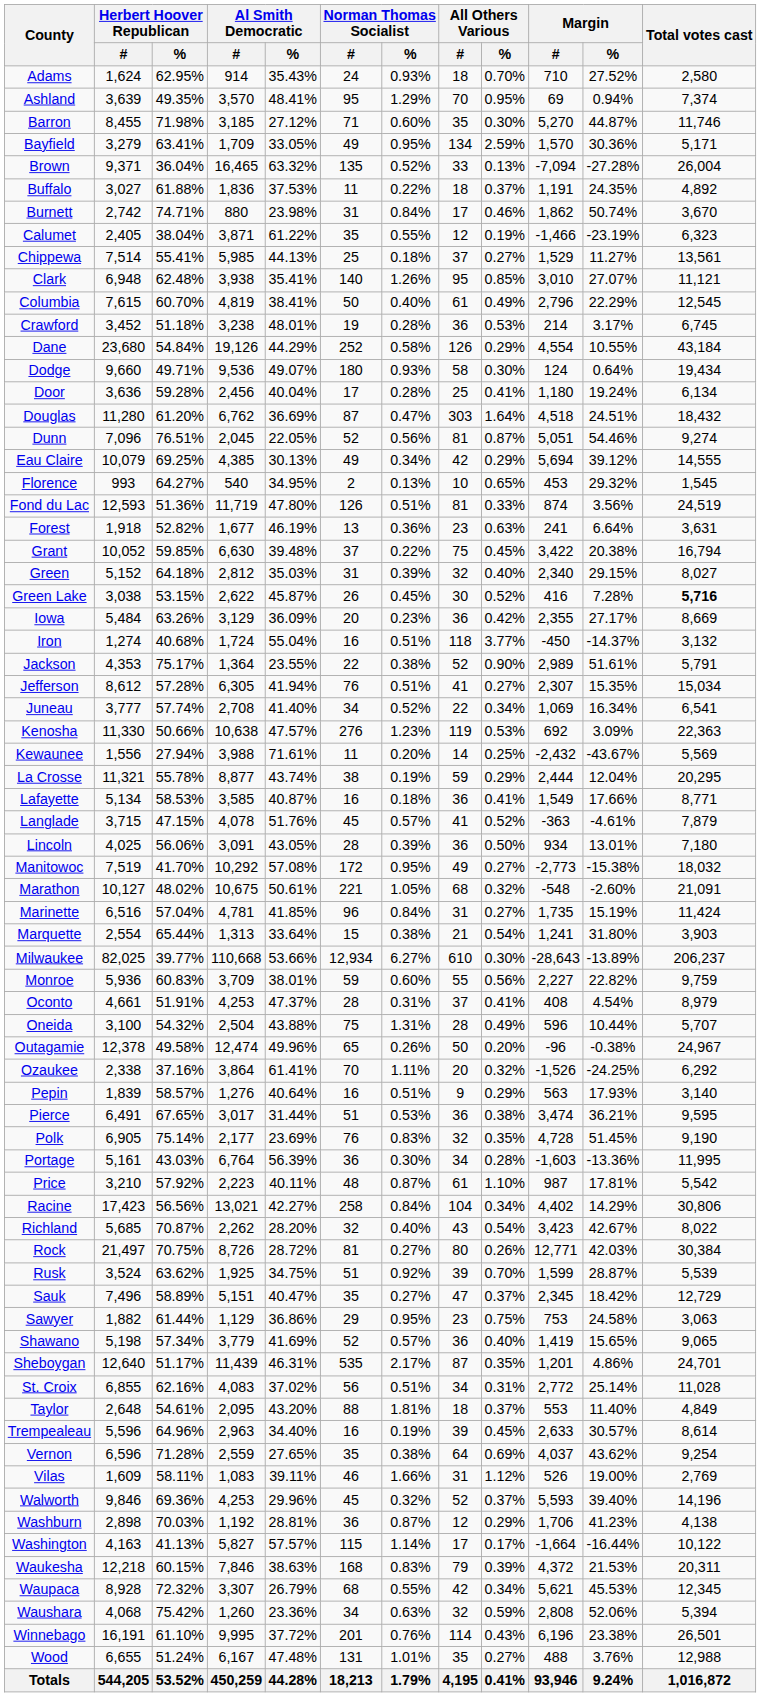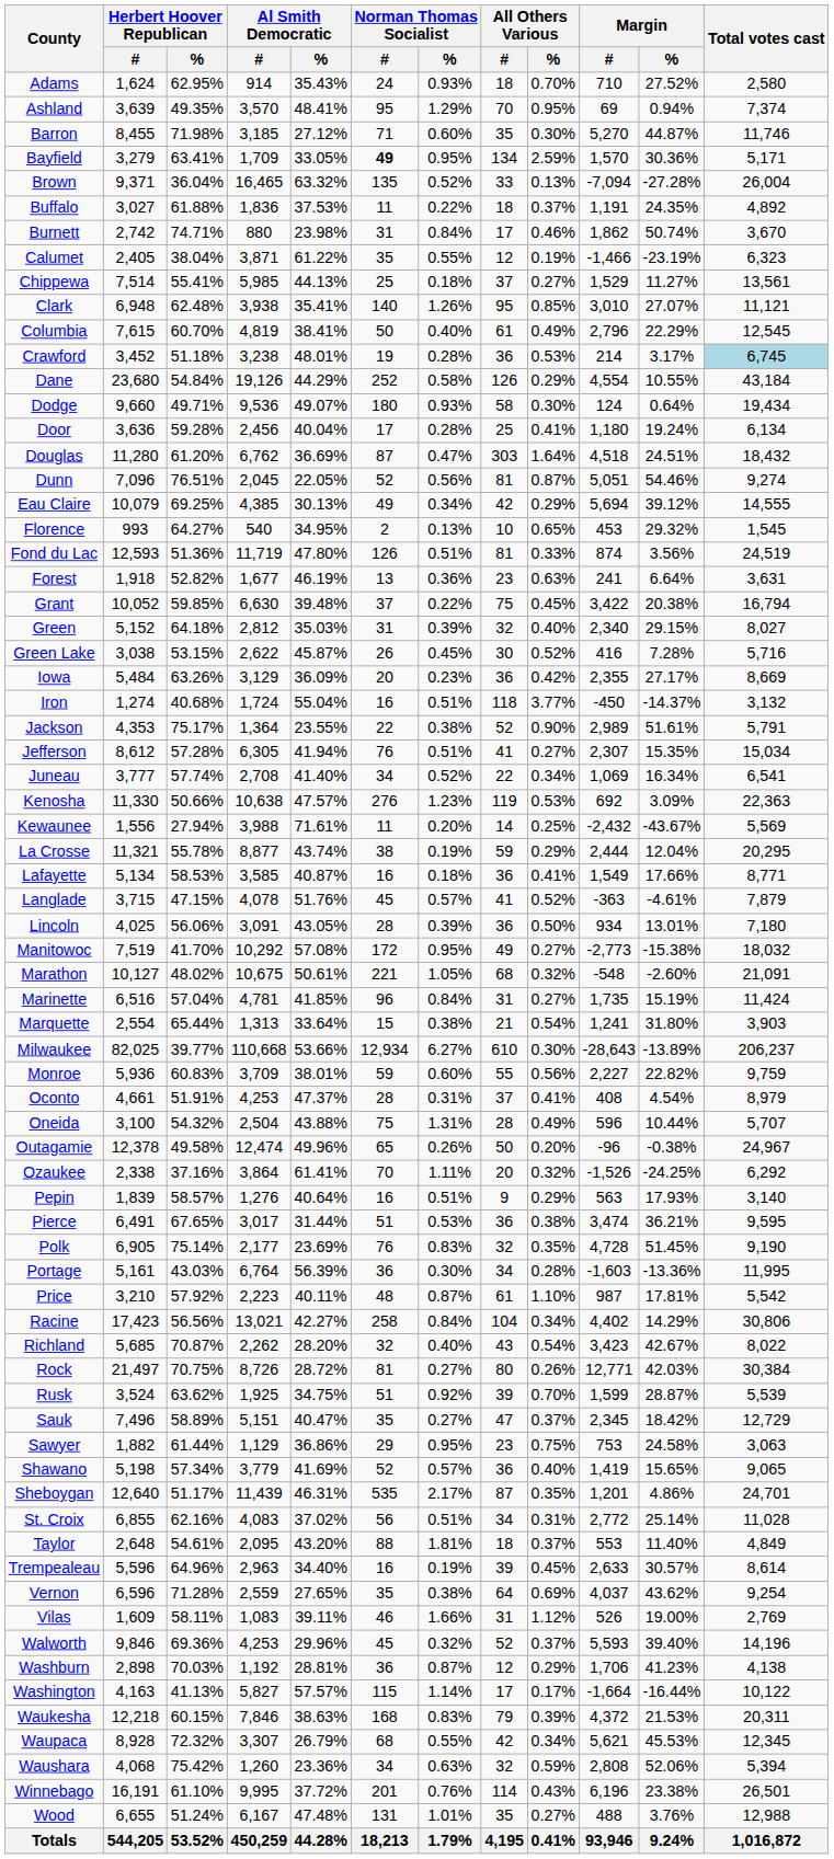Bayfield | Norman Thomas Socialist / #: normal -> bold
Crawford | Total votes cast: no background -> lightblue background
Green Lake | Total votes cast: bold -> normal
